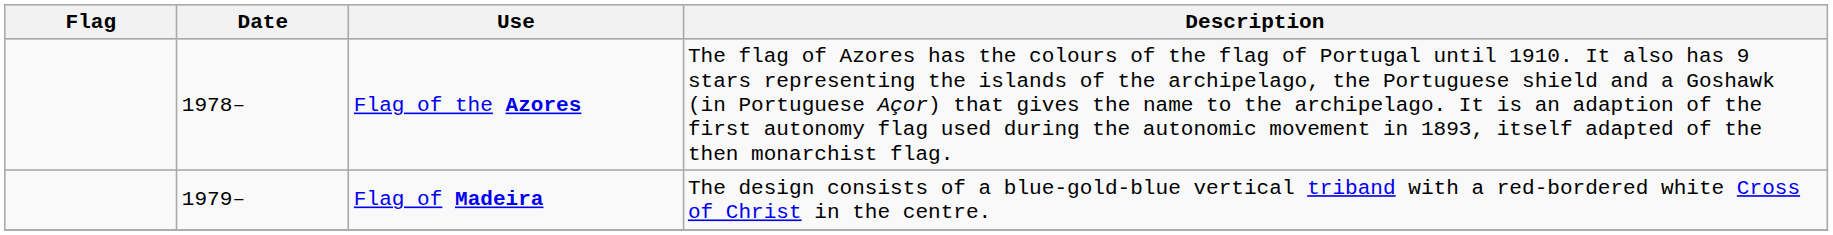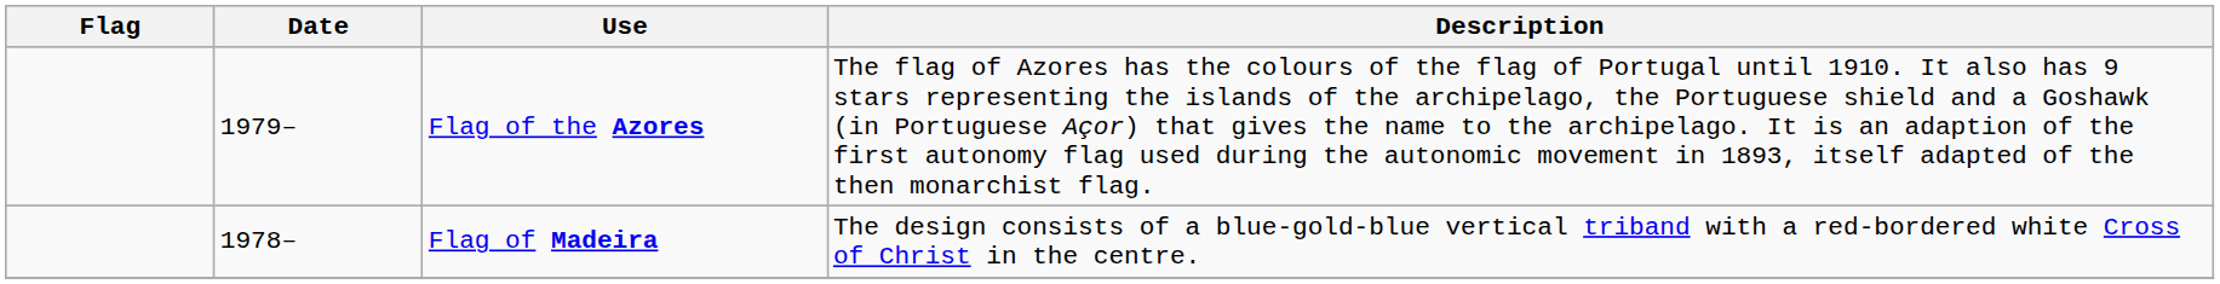Flag of the Azores | Date: 1978– -> 1979–
Flag of Madeira | Date: 1979– -> 1978–
